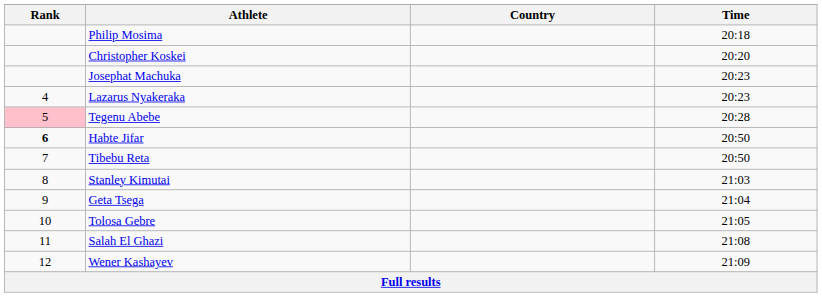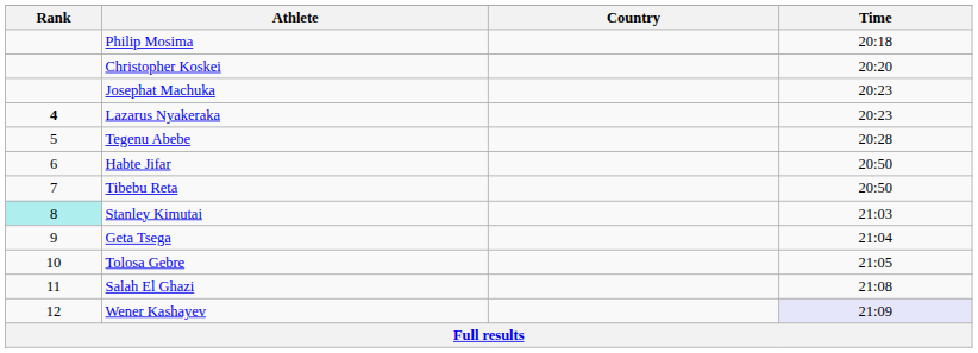Lazarus Nyakeraka | Rank: normal -> bold
Tegenu Abebe | Rank: pink background -> no background
Habte Jifar | Rank: bold -> normal
Stanley Kimutai | Rank: no background -> paleturquoise background
Wener Kashayev | Time: no background -> lavender background
